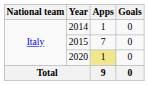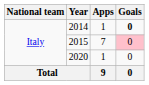2014 | Goals: normal -> bold
2015 | Goals: no background -> pink background
2020 | Apps: khaki background -> no background
